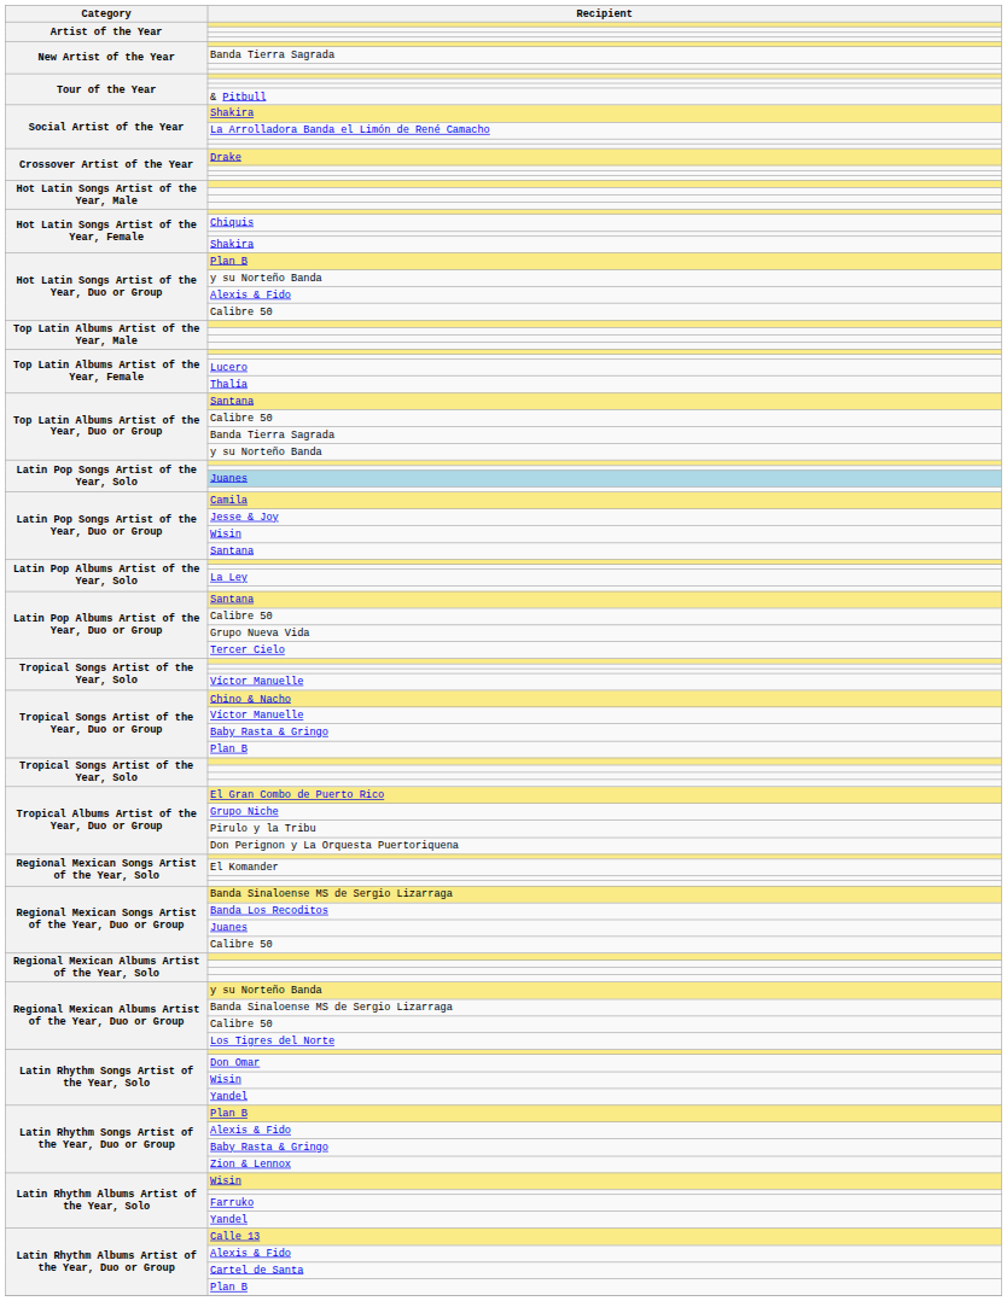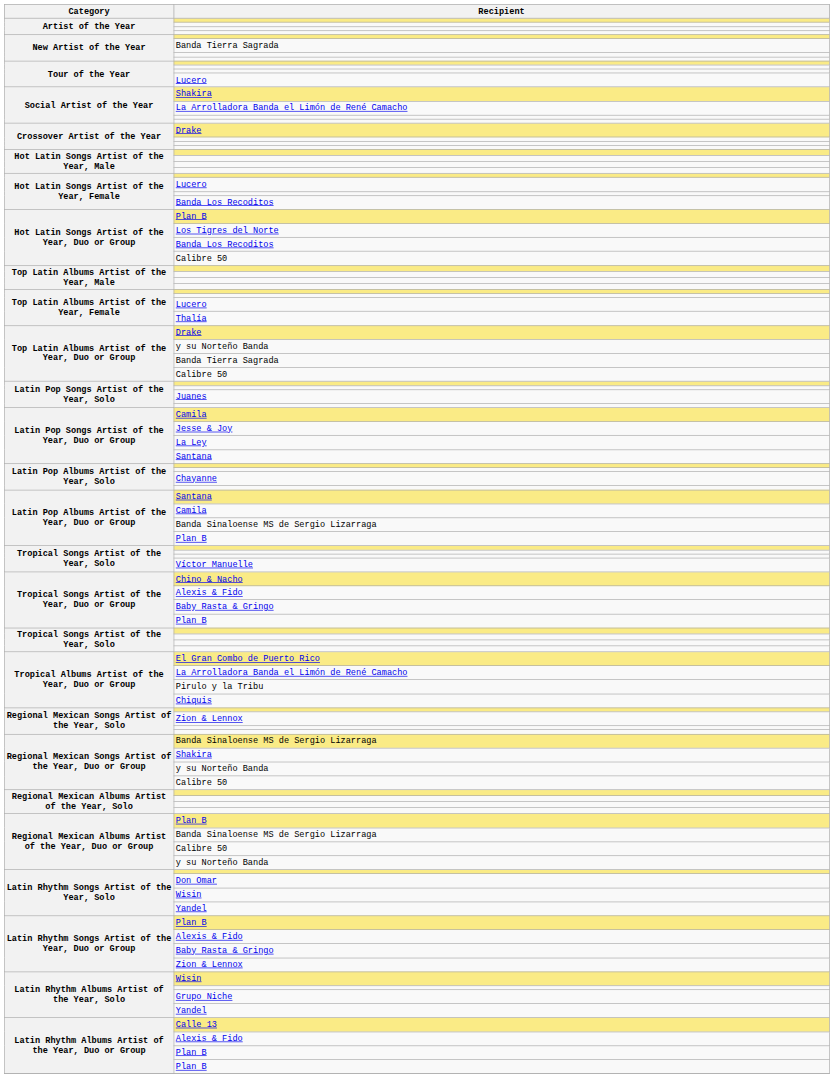row 13 | Recipient: & Pitbull -> Lucero
row 27 | Recipient: Chiquis -> Lucero
row 29 | Recipient: Shakira -> Banda Los Recoditos
row 31 | Recipient: y su Norteño Banda -> Los Tigres del Norte
row 32 | Recipient: Alexis & Fido -> Banda Los Recoditos
row 42 | Recipient: Santana -> Drake
row 43 | Recipient: Calibre 50 -> y su Norteño Banda
row 45 | Recipient: y su Norteño Banda -> Calibre 50
row 48 | Recipient: lightblue background -> no background
row 52 | Recipient: Wisin -> La Ley
row 56 | Recipient: La Ley -> Chayanne
row 59 | Recipient: Calibre 50 -> Camila
row 60 | Recipient: Grupo Nueva Vida -> Banda Sinaloense MS de Sergio Lizarraga
row 61 | Recipient: Tercer Cielo -> Plan B
row 67 | Recipient: Víctor Manuelle -> Alexis & Fido
row 75 | Recipient: Grupo Niche -> La Arrolladora Banda el Limón de René Camacho
row 77 | Recipient: Don Perignon y La Orquesta Puertoriquena -> Chiquis
row 79 | Recipient: El Komander -> Zion & Lennox
row 83 | Recipient: Banda Los Recoditos -> Shakira
row 84 | Recipient: Juanes -> y su Norteño Banda
row 90 | Recipient: y su Norteño Banda -> Plan B
row 93 | Recipient: Los Tigres del Norte -> y su Norteño Banda
row 104 | Recipient: Farruko -> Grupo Niche
row 108 | Recipient: Cartel de Santa -> Plan B
